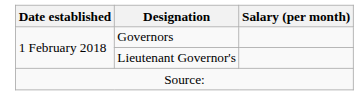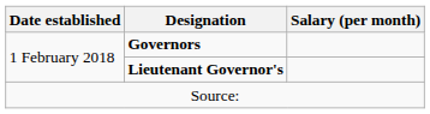Governors | Designation: normal -> bold
Lieutenant Governor's | Designation: normal -> bold
